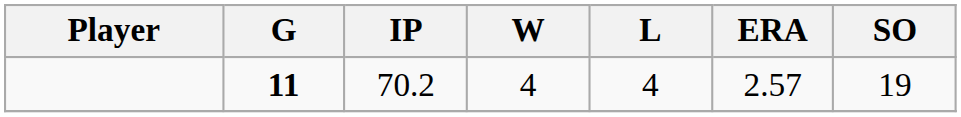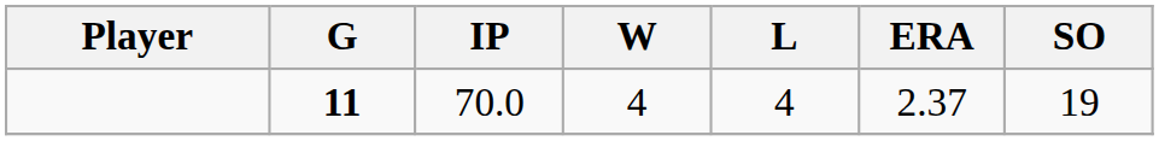row 2 | IP: 70.2 -> 70.0
row 2 | ERA: 2.57 -> 2.37
